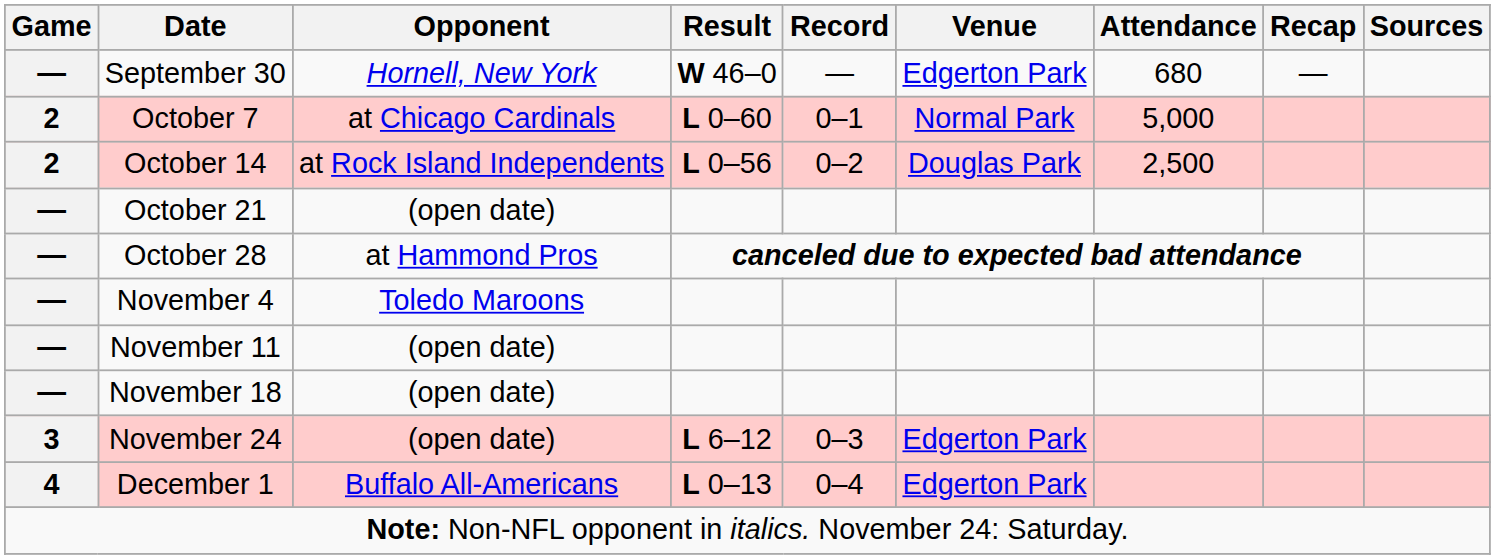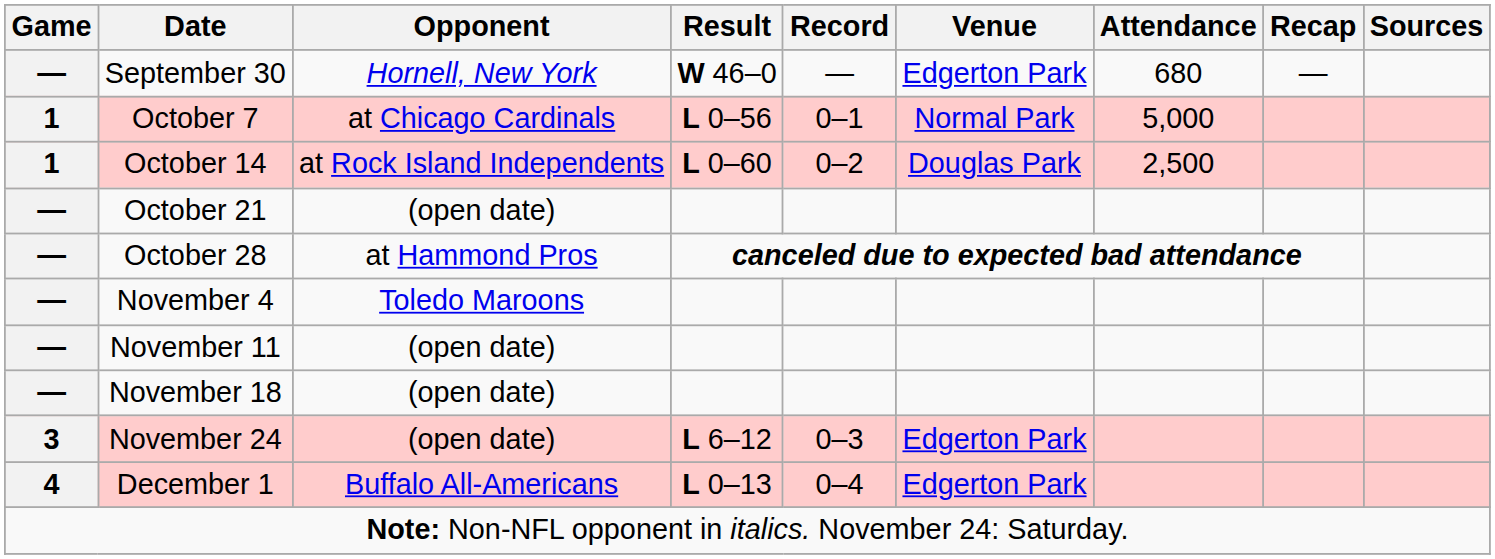October 7 | Game: 2 -> 1
October 7 | Result: L 0–60 -> L 0–56
October 14 | Game: 2 -> 1
October 14 | Result: L 0–56 -> L 0–60
